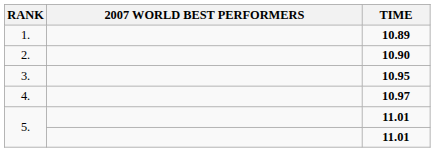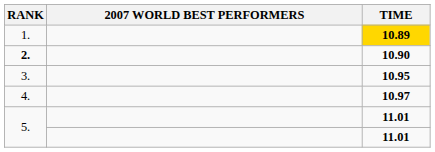1. | TIME: no background -> gold background
2. | RANK: normal -> bold
